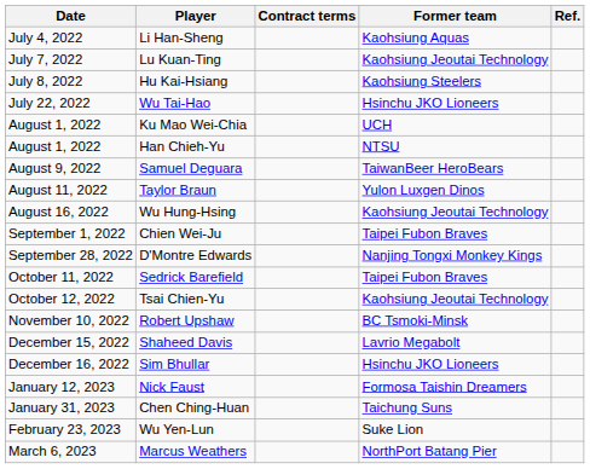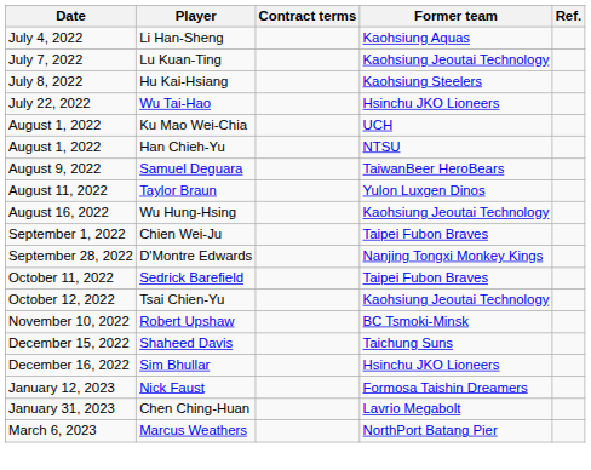Shaheed Davis | Former team: Lavrio Megabolt -> Taichung Suns
Chen Ching-Huan | Former team: Taichung Suns -> Lavrio Megabolt
- row: February 23, 2023 | Wu Yen-Lun | Suke Lion
